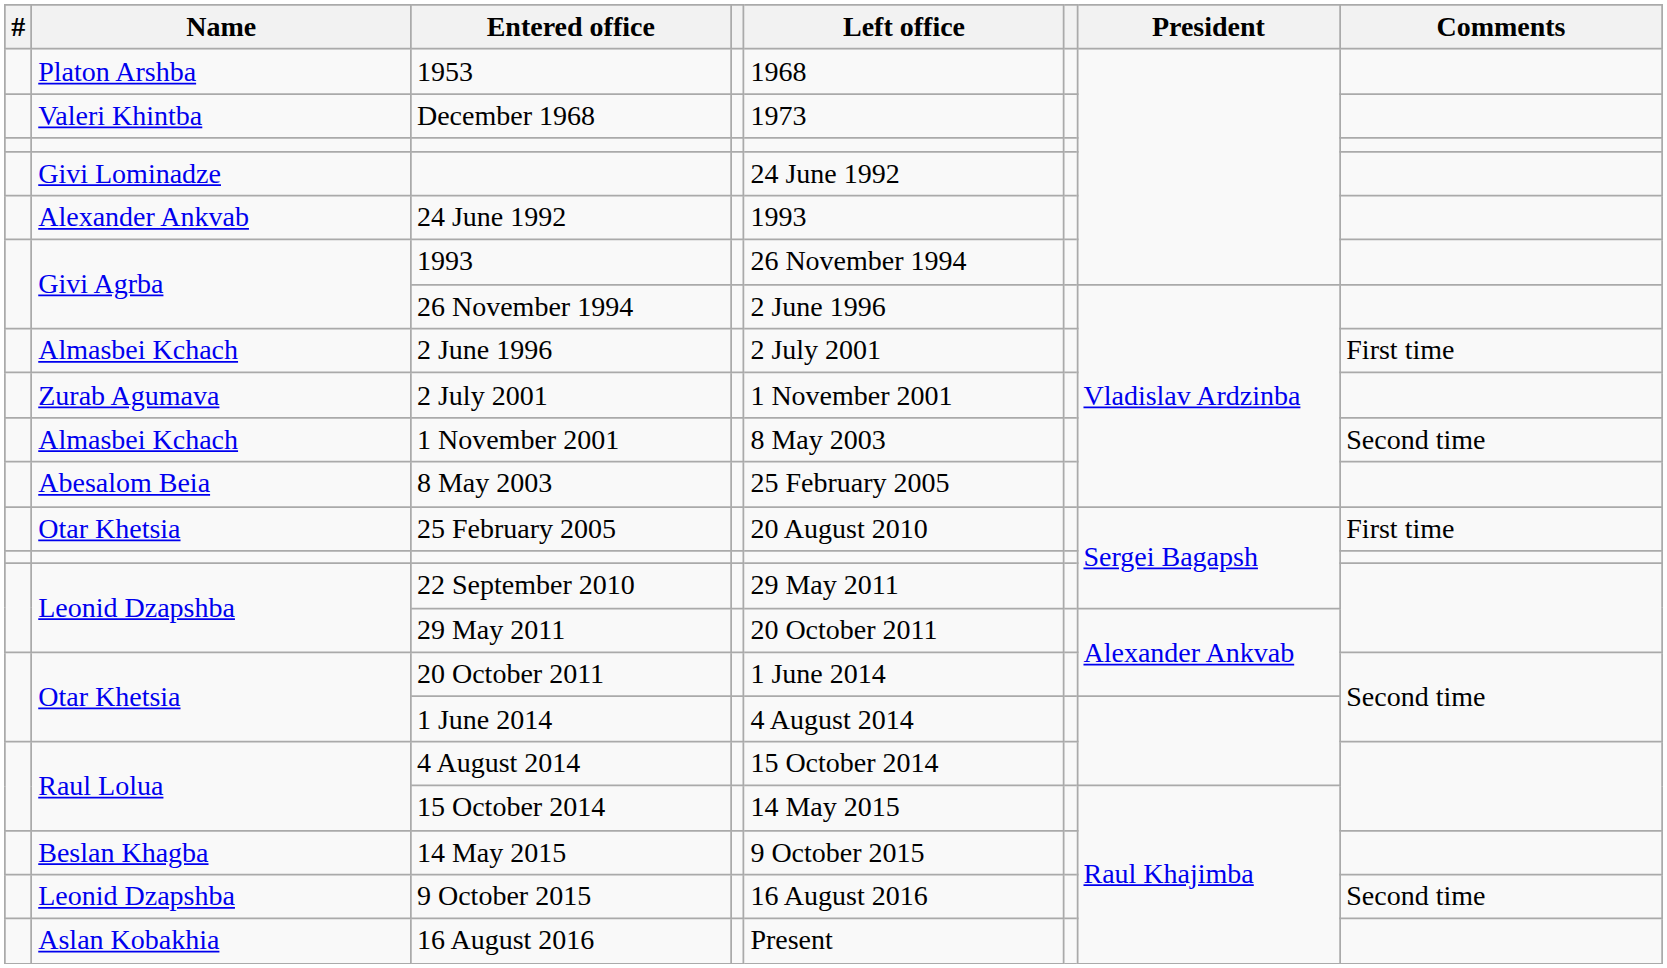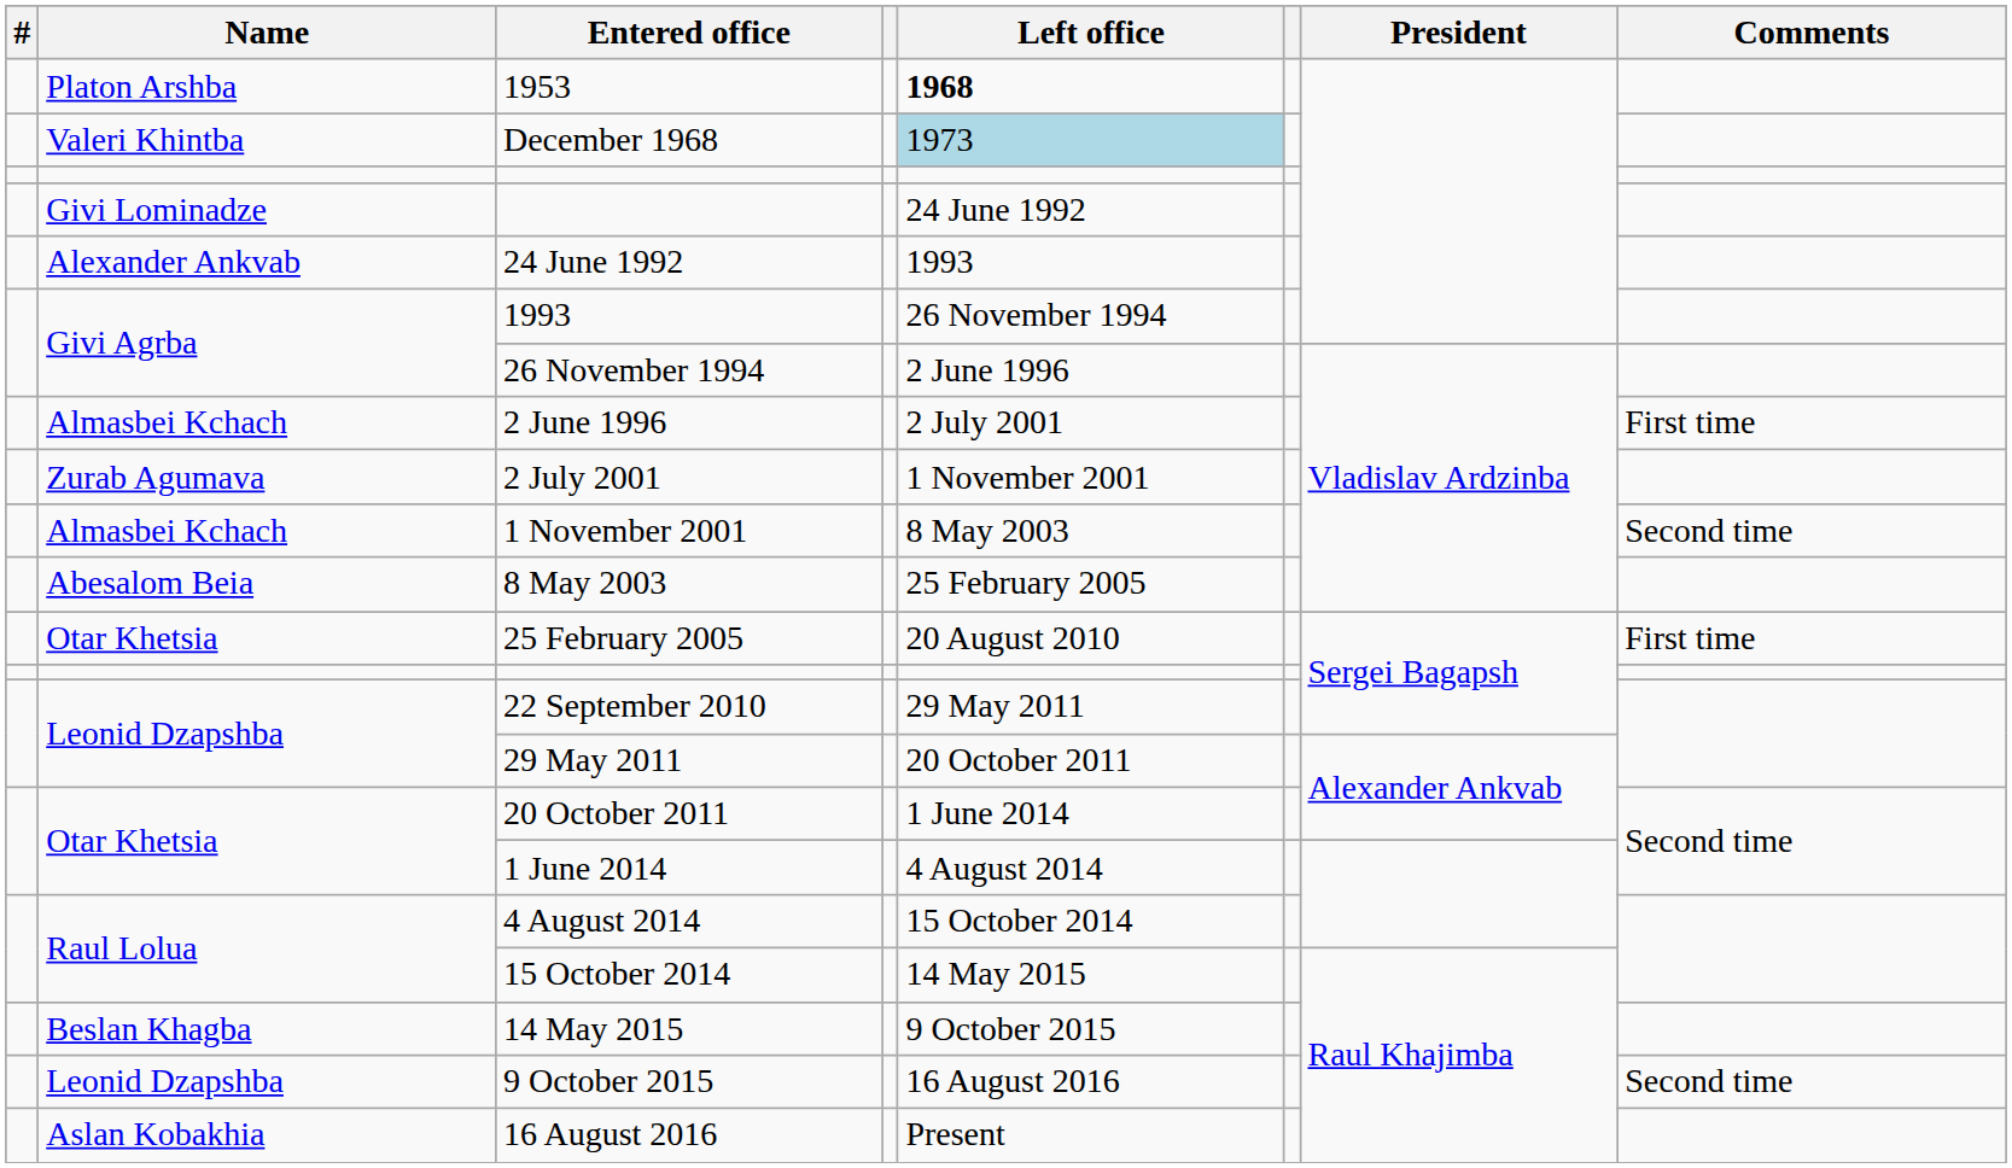1953 | Left office: normal -> bold
December 1968 | Left office: no background -> lightblue background
